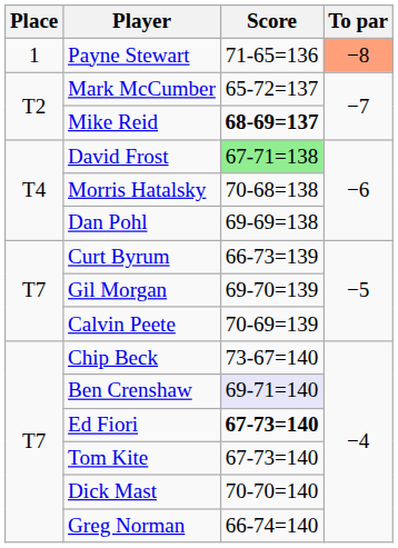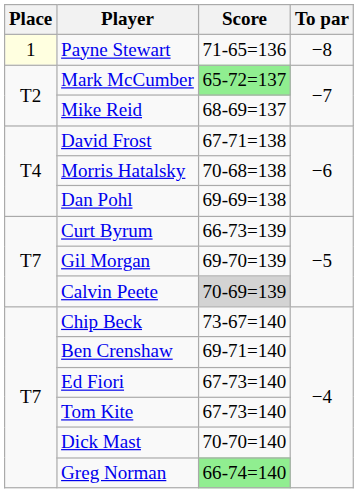Payne Stewart | Place: no background -> lightyellow background
Payne Stewart | To par: lightsalmon background -> no background
Mark McCumber | Score: no background -> lightgreen background
Mike Reid | Score: bold -> normal
David Frost | Score: lightgreen background -> no background
Calvin Peete | Score: no background -> lightgrey background
Ben Crenshaw | Score: lavender background -> no background
Ed Fiori | Score: bold -> normal
Greg Norman | Score: no background -> lightgreen background
